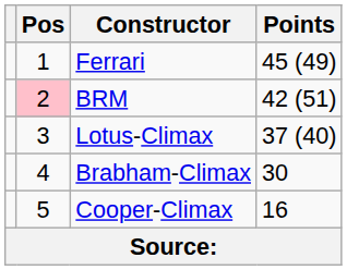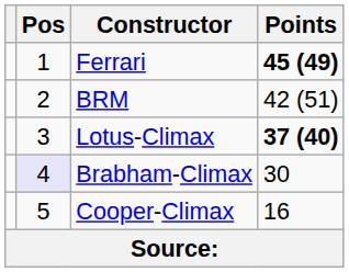Ferrari | Points: normal -> bold
BRM | Pos: pink background -> no background
Lotus-Climax | Points: normal -> bold
Brabham-Climax | Pos: no background -> lavender background
